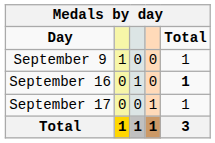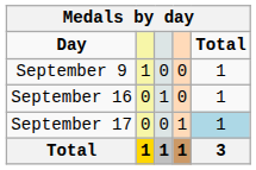September 16 | Total: bold -> normal
September 17 | Total: no background -> lightblue background
